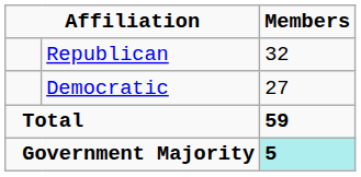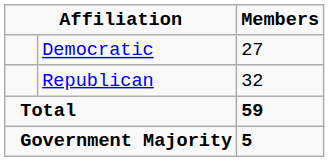rows swapped: Democratic <-> Republican
Government Majority | Members: paleturquoise background -> no background
